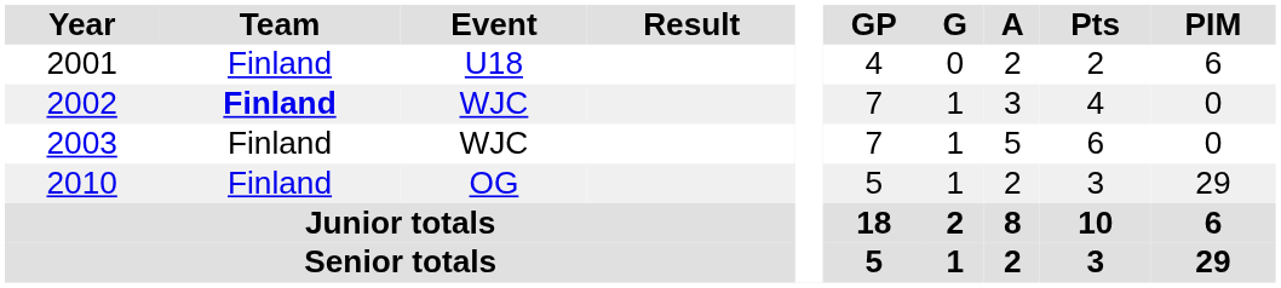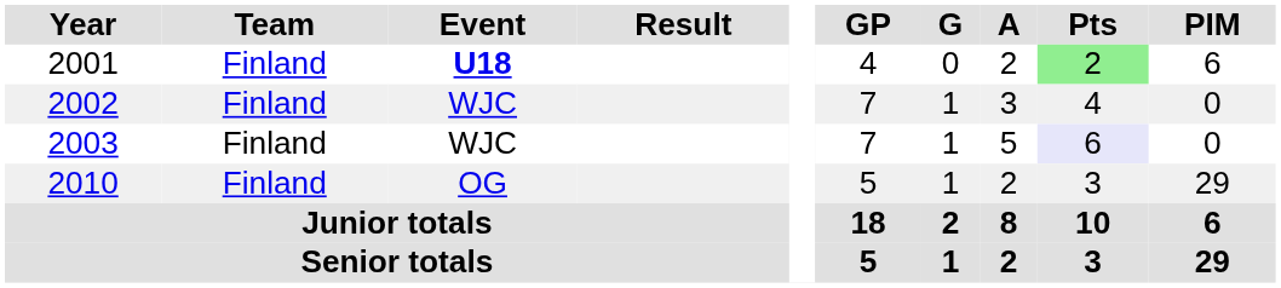2001 | Event: normal -> bold
2001 | Pts: no background -> lightgreen background
2002 | Team: bold -> normal
2003 | Pts: no background -> lavender background
